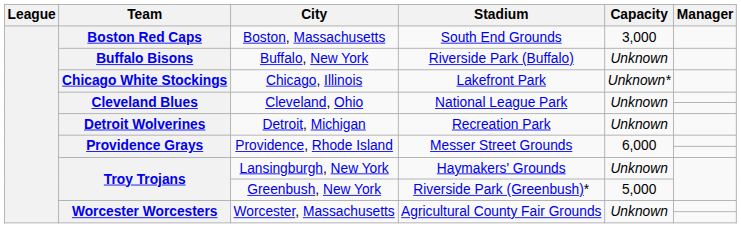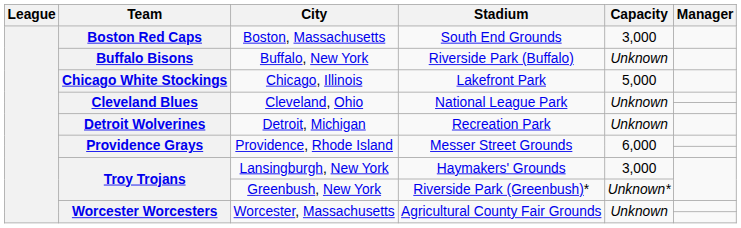Chicago, Illinois | Capacity: Unknown* -> 5,000
Lansingburgh, New York | Capacity: Unknown -> 3,000
Greenbush, New York | Capacity: 5,000 -> Unknown*
